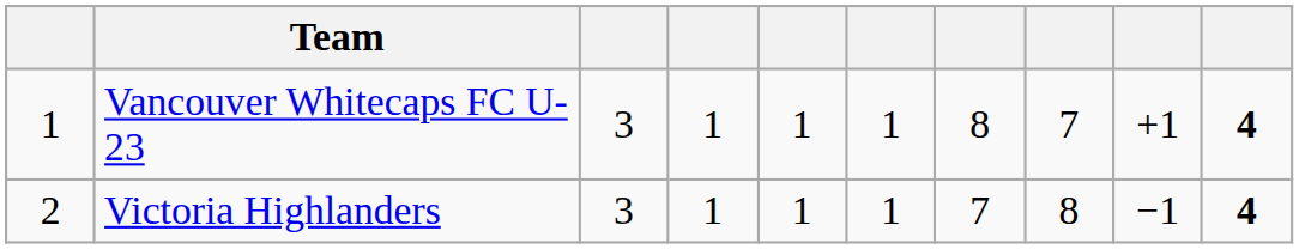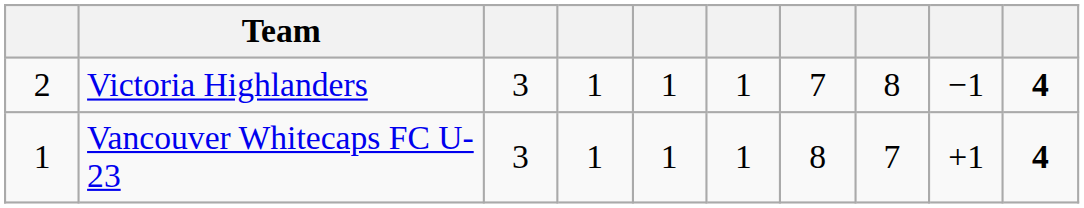rows swapped: Vancouver Whitecaps FC U-23 <-> Victoria Highlanders
